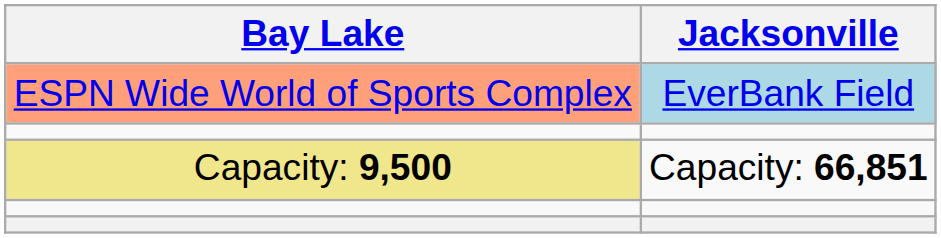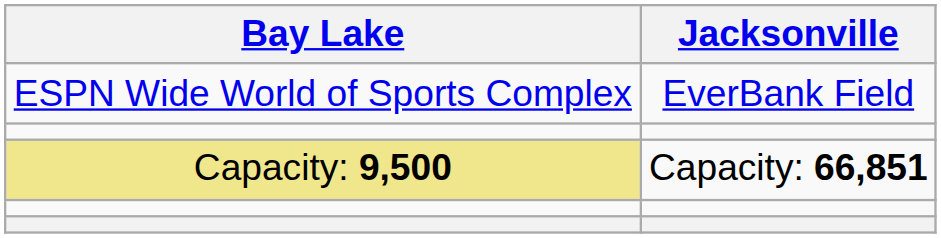row 2 | Bay Lake: lightsalmon background -> no background
row 2 | Jacksonville: lightblue background -> no background
